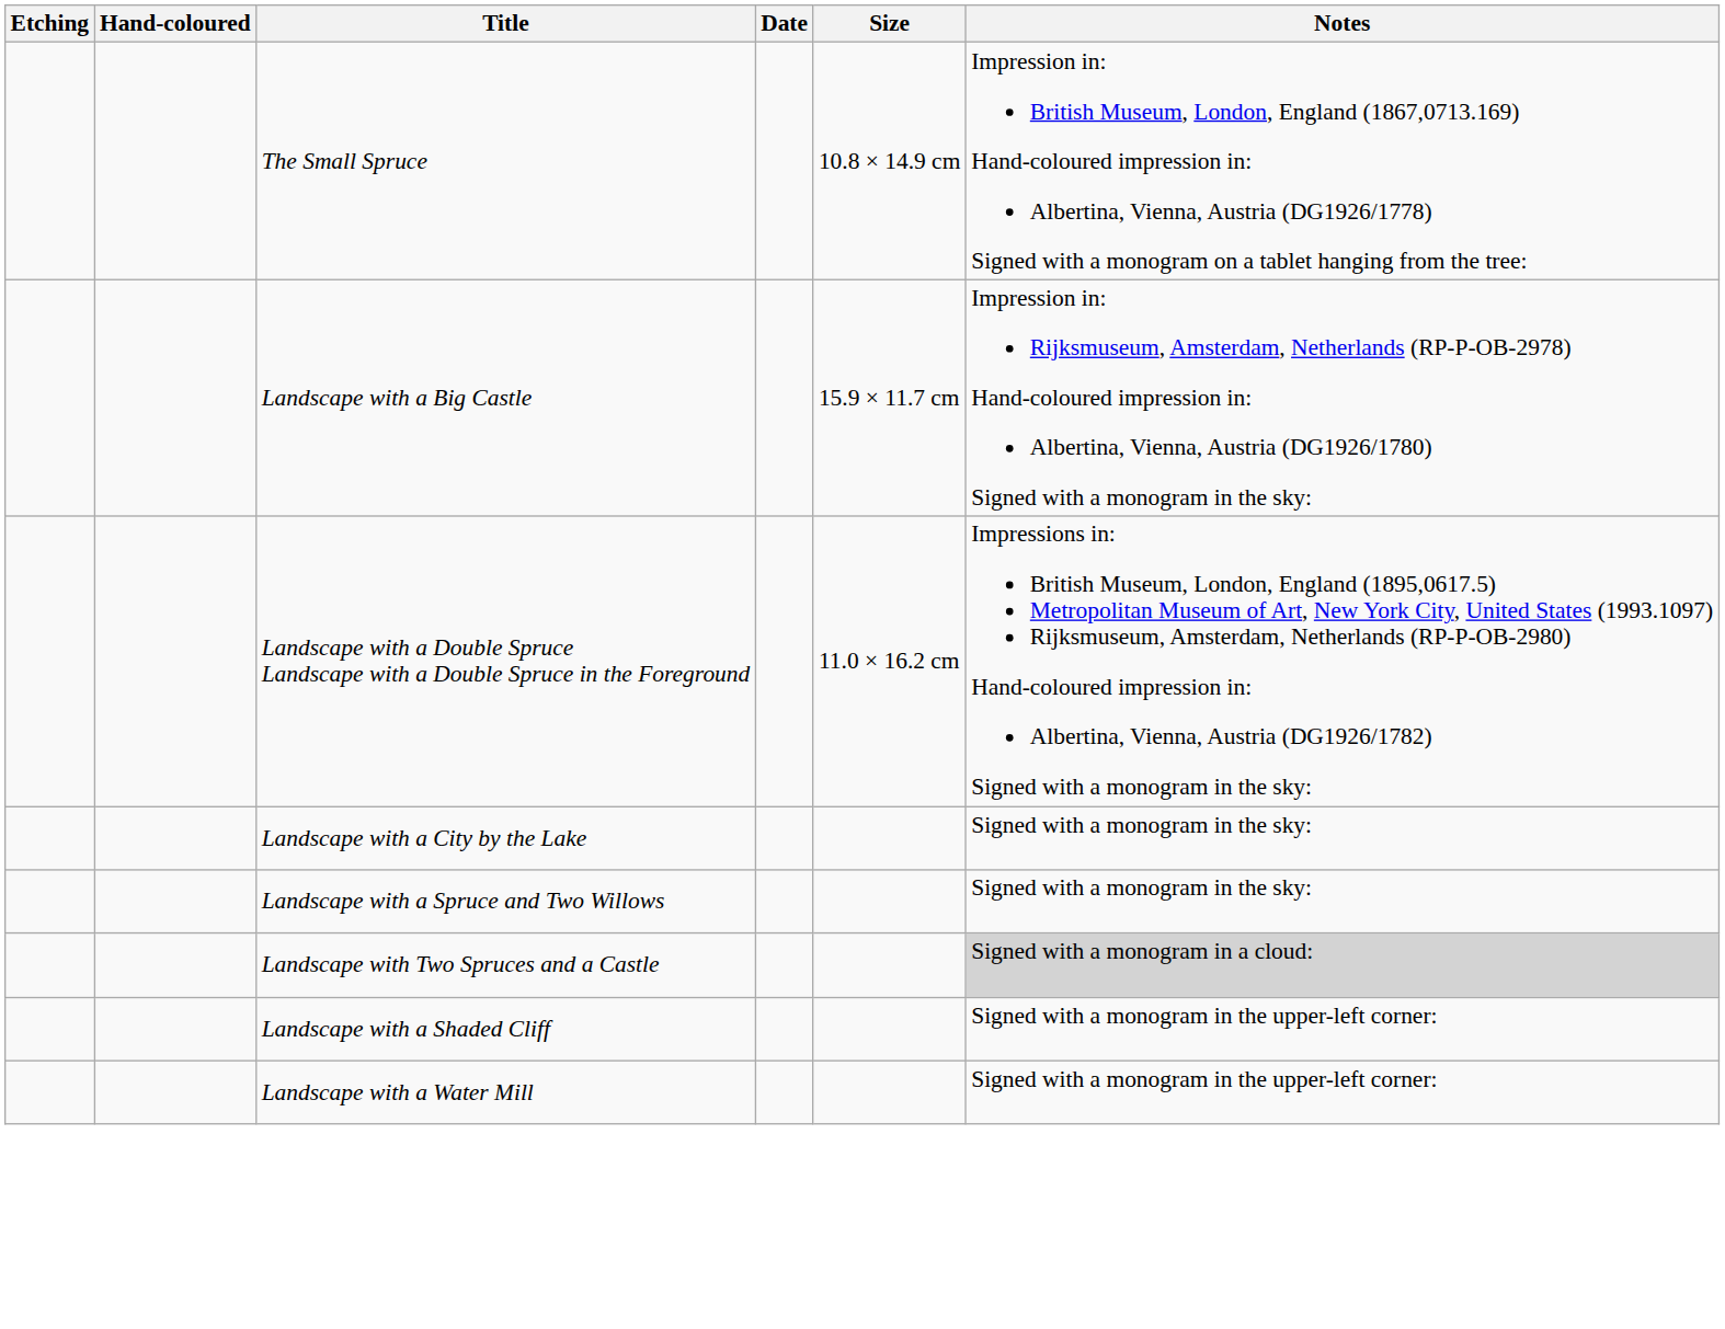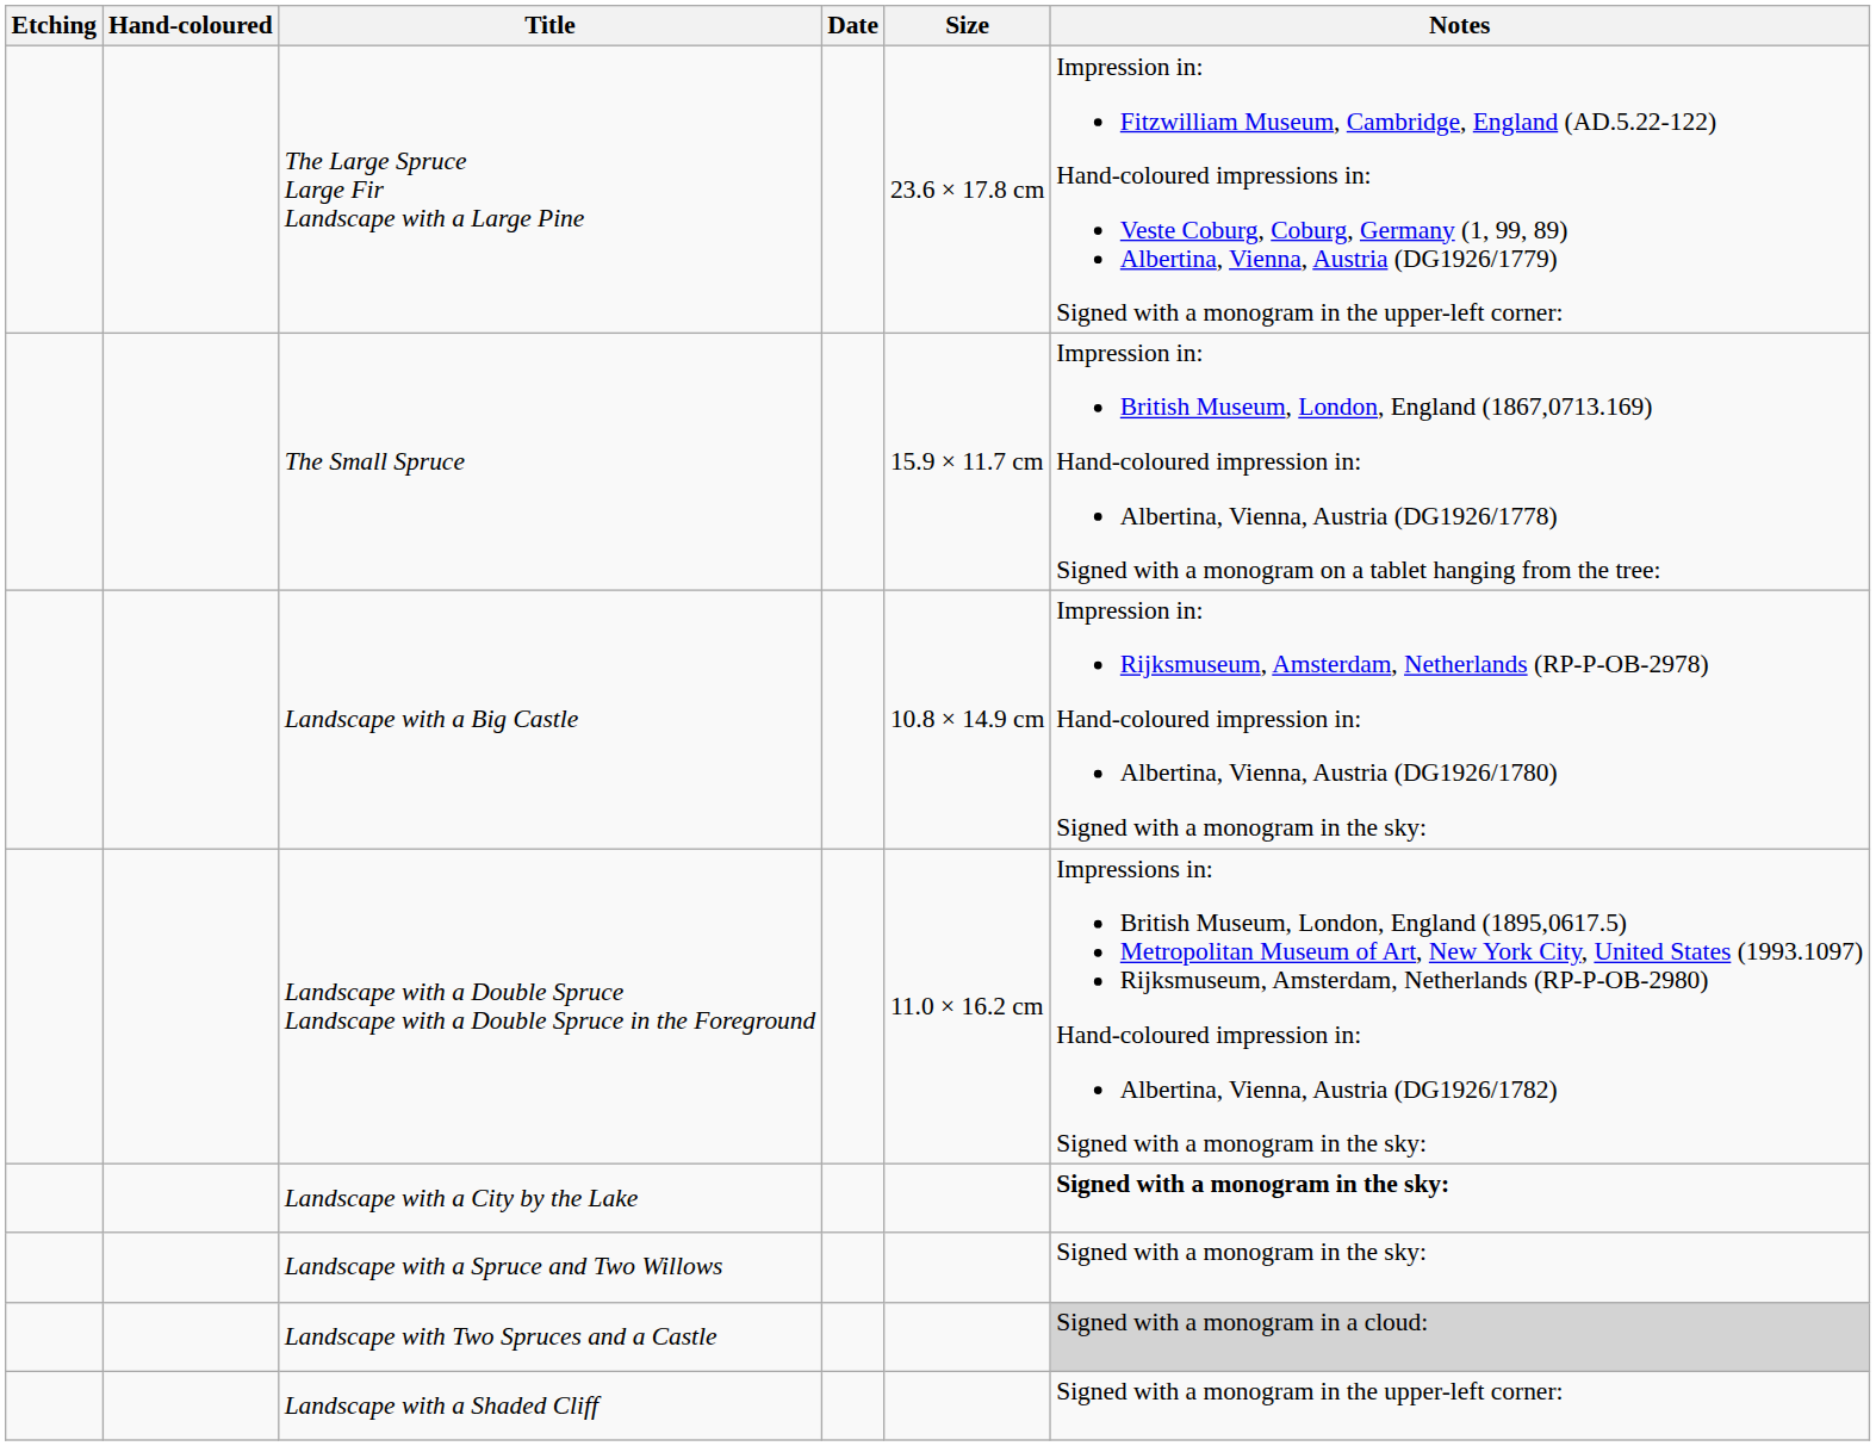+ row: The Large Spruce Large Fir Landscape with a Large Pine | 23.6 × 17.8 cm | Impression in: Fitzwilliam Museum, Cambridge, England (AD.5.22-122) Hand-coloured impressions in: Veste Coburg, Coburg, Germany (1, 99, 89) Albertina, Vienna, Austria (DG1926/1779) Signed with a monogram in the upper-left corner:
The Small Spruce | Size: 10.8 × 14.9 cm -> 15.9 × 11.7 cm
Landscape with a Big Castle | Size: 15.9 × 11.7 cm -> 10.8 × 14.9 cm
Landscape with a City by the Lake | Notes: normal -> bold
- row: Landscape with a Water Mill | Signed with a monogram in the upper-left corner:
